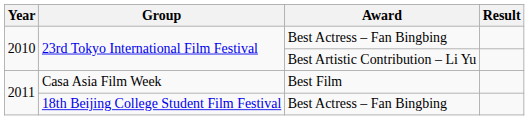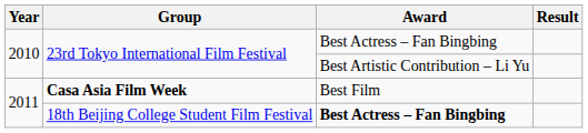Casa Asia Film Week | Group: normal -> bold
18th Beijing College Student Film Festival | Award: normal -> bold
